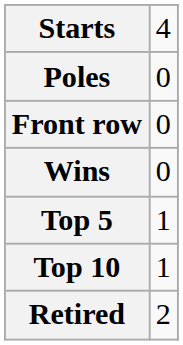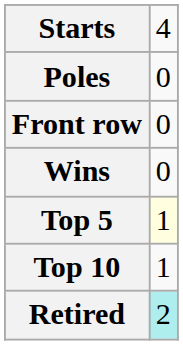Top 5 | column 2: no background -> lightyellow background
Retired | column 2: no background -> paleturquoise background
